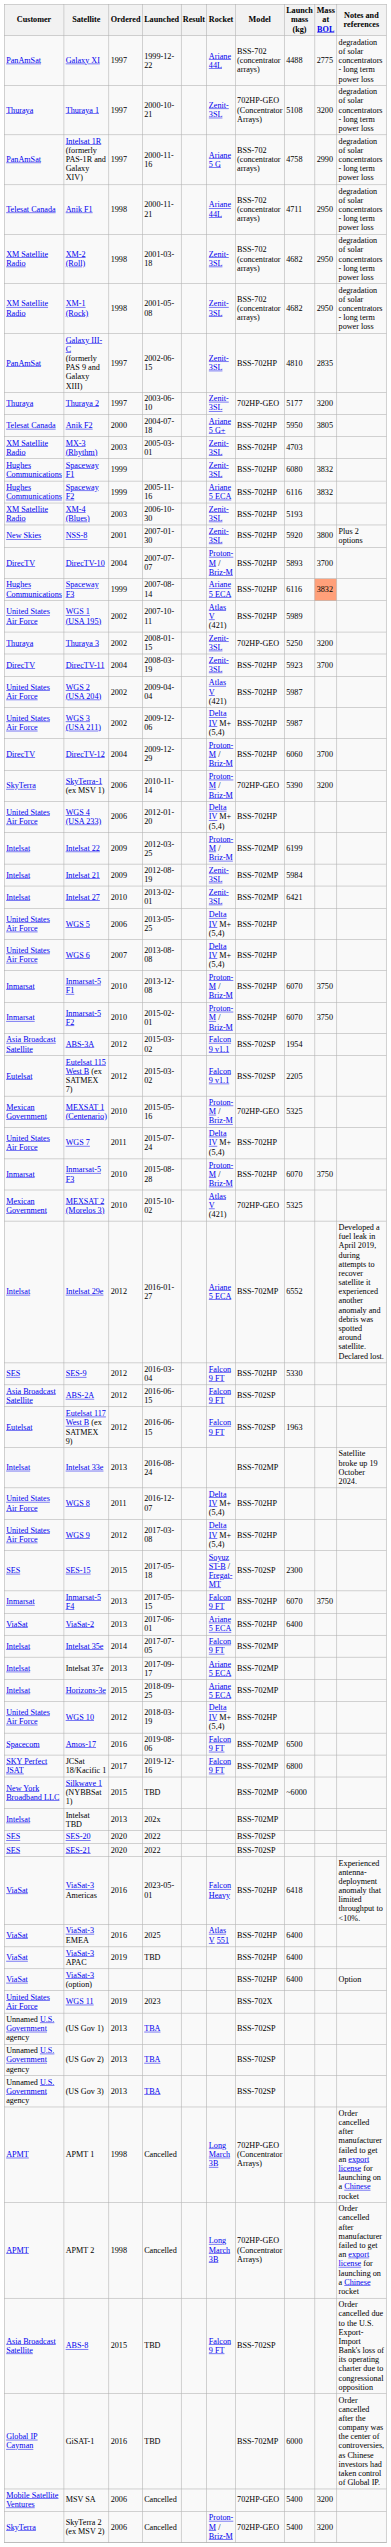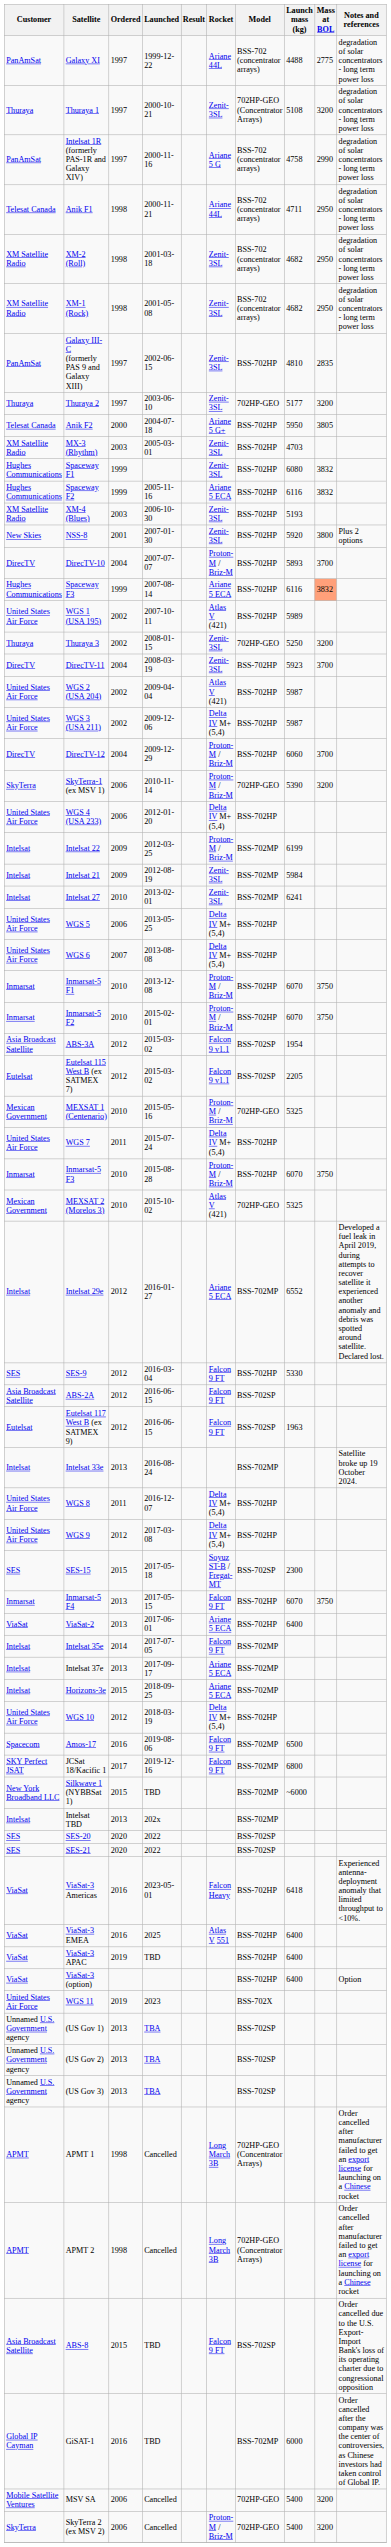Intelsat 27 | Launch mass (kg): 6421 -> 6241
